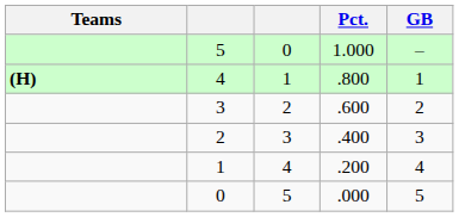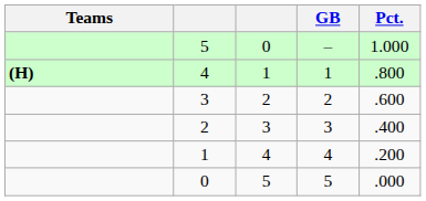columns swapped: Pct. <-> GB
